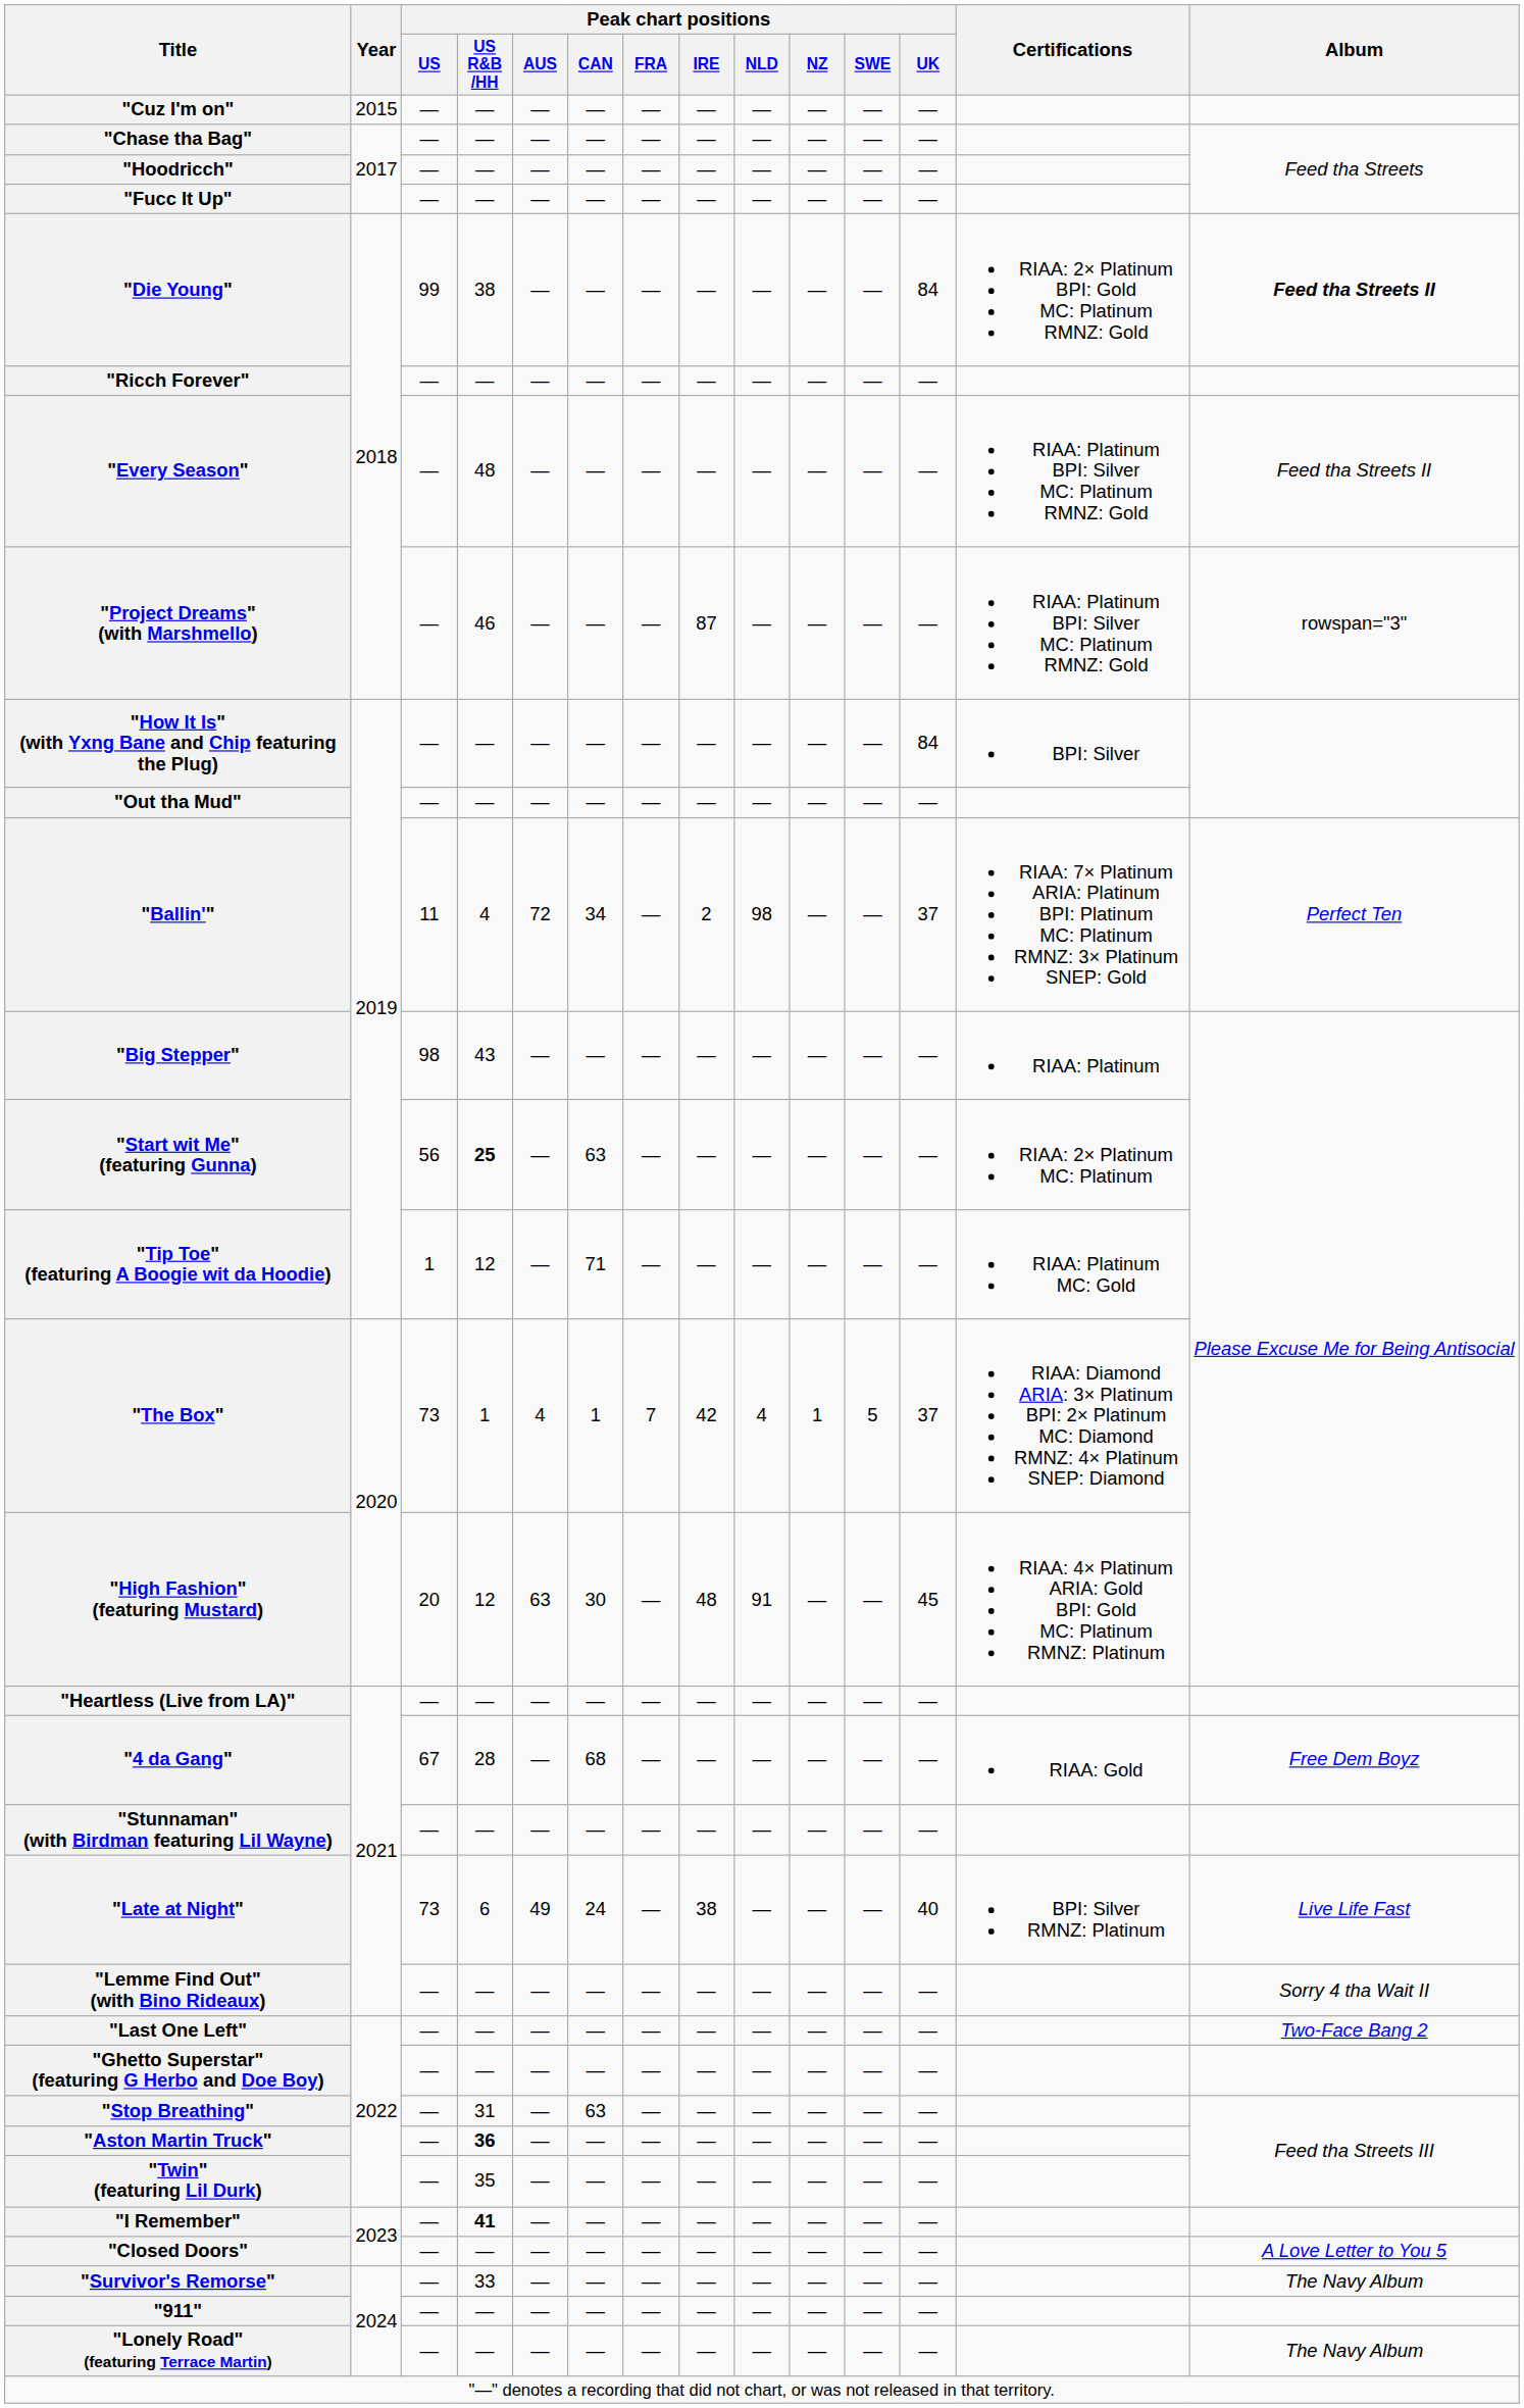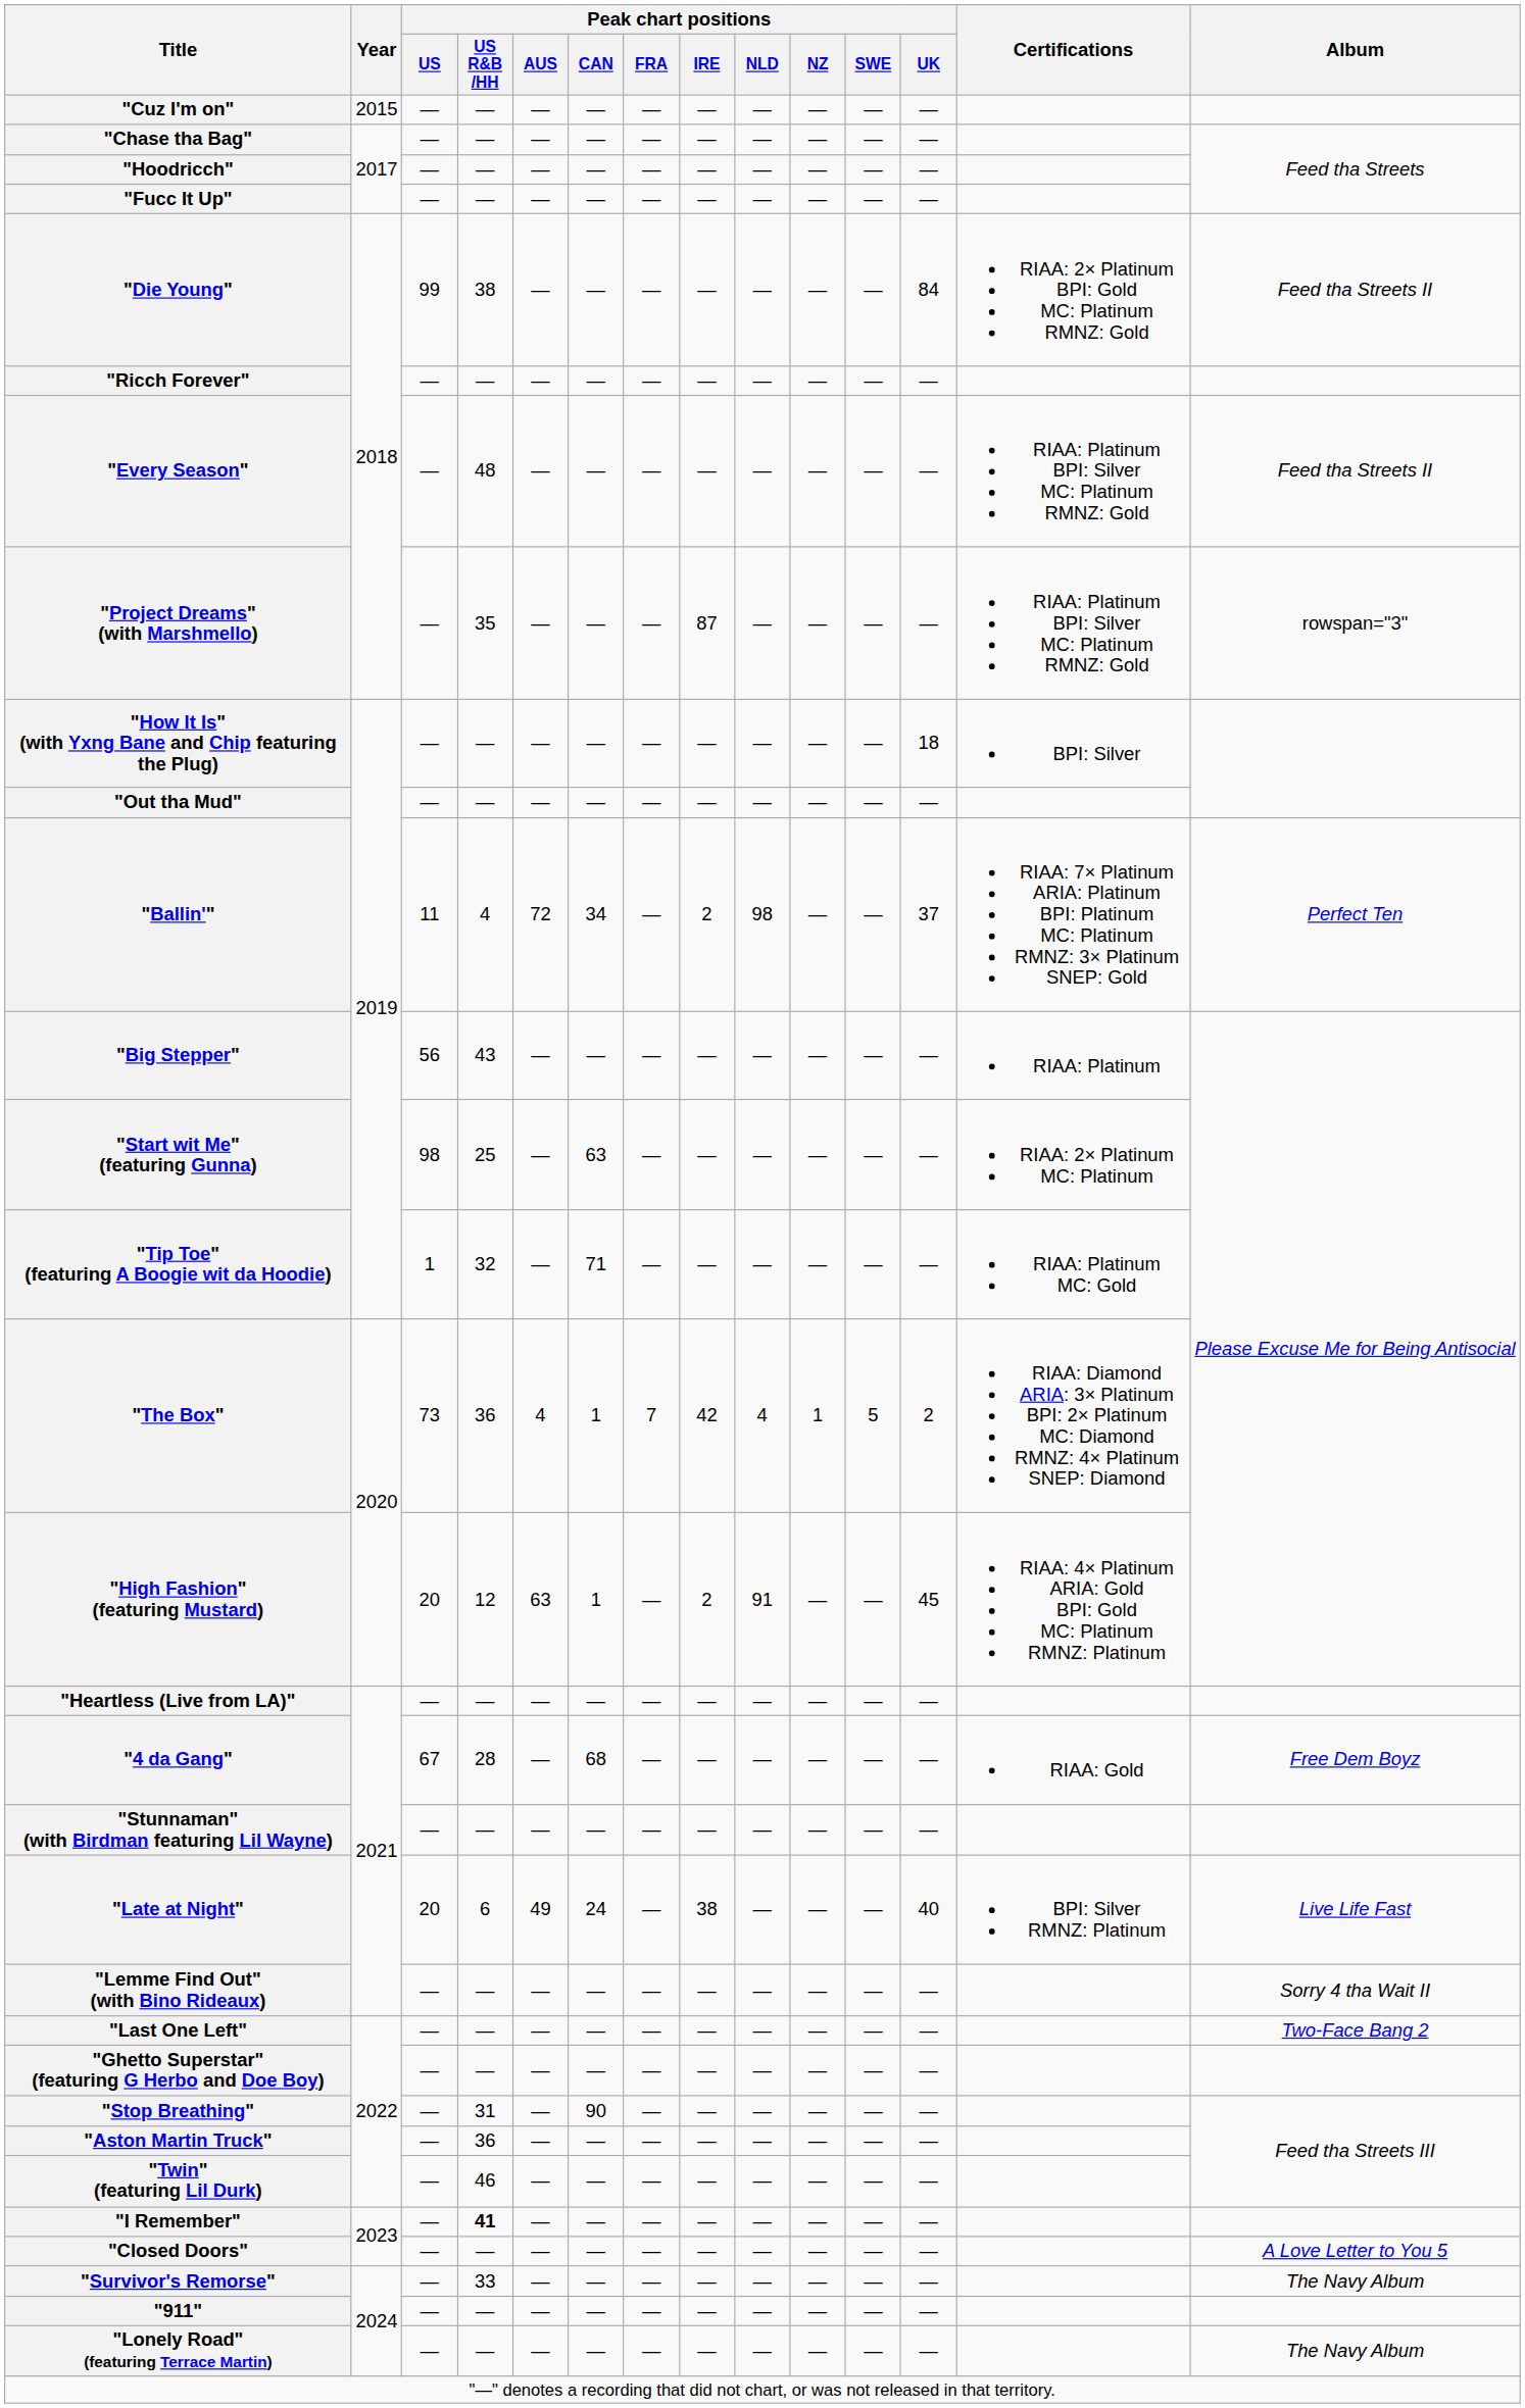"Die Young" | Album: bold -> normal
"Project Dreams" (with Marshmello) | Peak chart positions / US R&B /HH: 46 -> 35
"How It Is" (with Yxng Bane and Chip featuring the Plug) | Peak chart positions / UK: 84 -> 18
"Big Stepper" | Peak chart positions / US: 98 -> 56
"Start wit Me" (featuring Gunna) | Peak chart positions / US: 56 -> 98
"Start wit Me" (featuring Gunna) | Peak chart positions / US R&B /HH: bold -> normal
"Tip Toe" (featuring A Boogie wit da Hoodie) | Peak chart positions / US R&B /HH: 12 -> 32
"The Box" | Peak chart positions / US R&B /HH: 1 -> 36
"The Box" | Peak chart positions / UK: 37 -> 2
"High Fashion" (featuring Mustard) | Peak chart positions / CAN: 30 -> 1
"High Fashion" (featuring Mustard) | Peak chart positions / IRE: 48 -> 2
"Late at Night" | Peak chart positions / US: 73 -> 20
"Stop Breathing" | Peak chart positions / CAN: 63 -> 90
"Aston Martin Truck" | Peak chart positions / US R&B /HH: bold -> normal
"Twin" (featuring Lil Durk) | Peak chart positions / US R&B /HH: 35 -> 46
